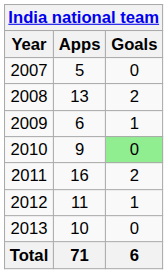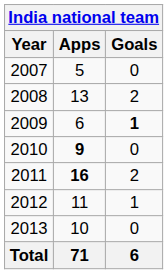2009 | Goals: normal -> bold
2010 | Apps: normal -> bold
2010 | Goals: lightgreen background -> no background
2011 | Apps: normal -> bold
